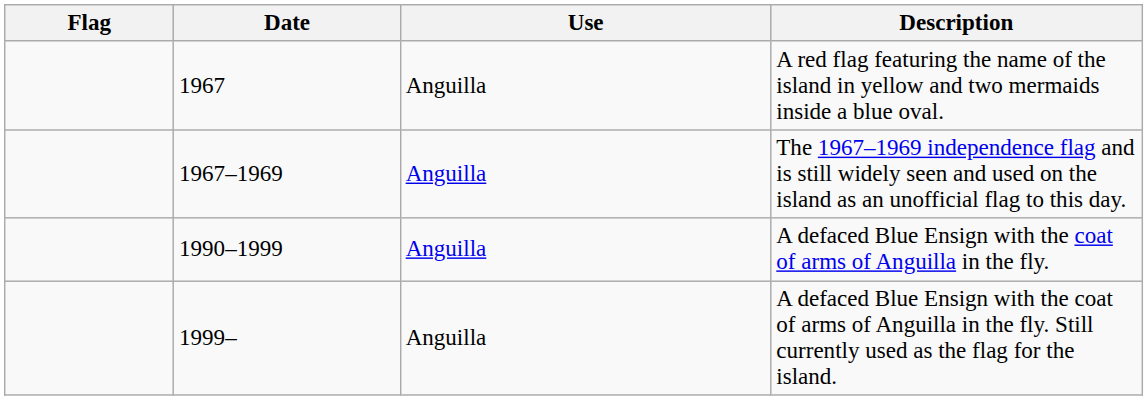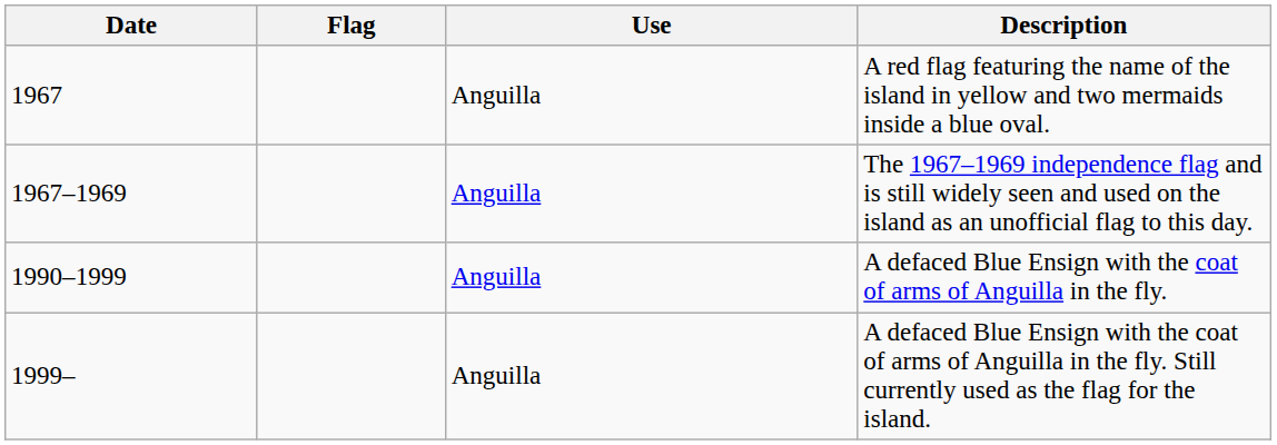columns swapped: Flag <-> Date
